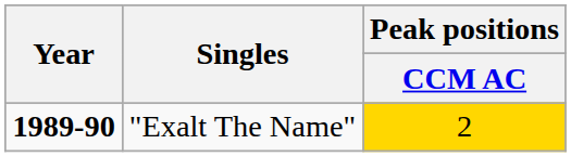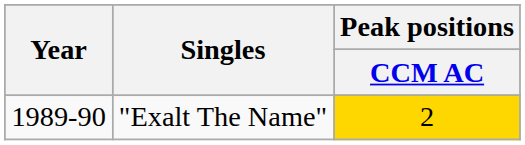"Exalt The Name" | Year: bold -> normal
